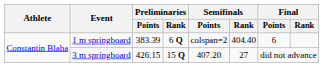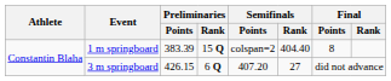1 m springboard | Preliminaries / Rank: 6 Q -> 15 Q
1 m springboard | Final / Points: 6 -> 8
3 m springboard | Preliminaries / Rank: 15 Q -> 6 Q
